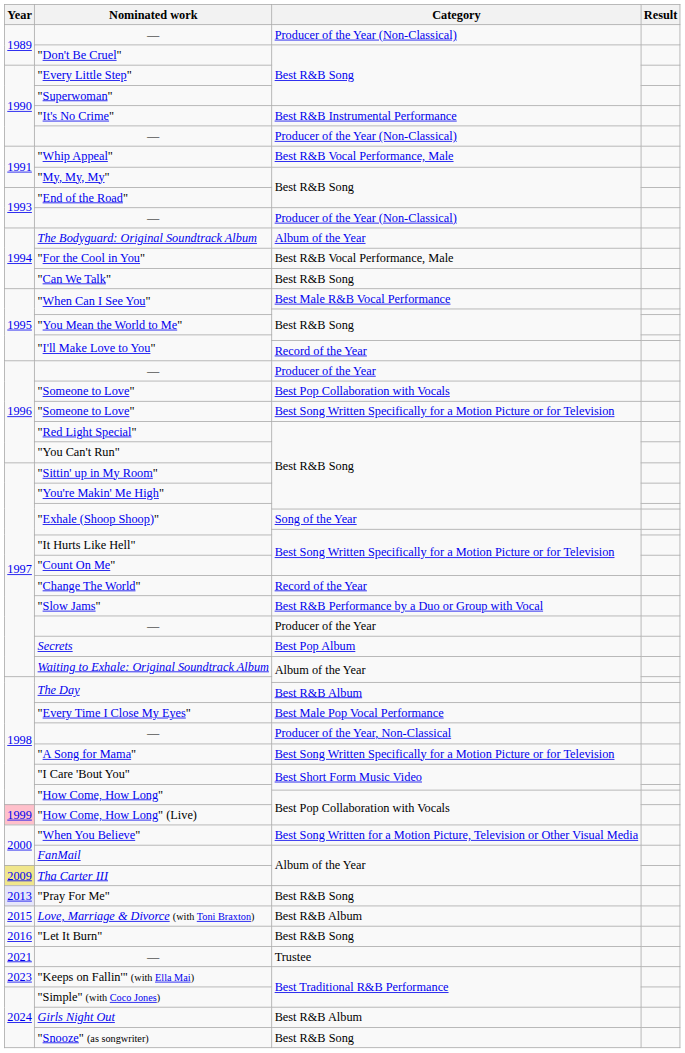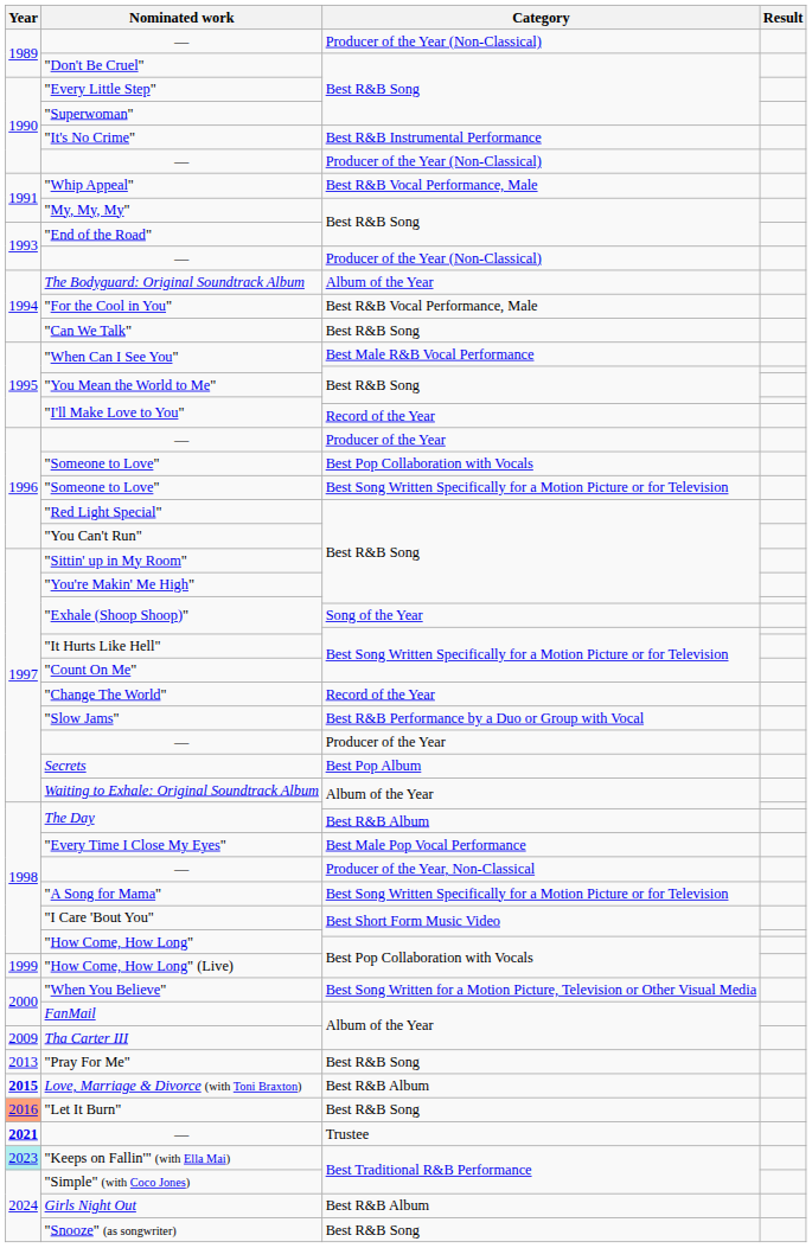"How Come, How Long" (Live) | Year: pink background -> no background
Tha Carter III | Year: khaki background -> no background
"Pray For Me" | Year: lavender background -> no background
Love, Marriage & Divorce (with Toni Braxton) | Year: normal -> bold
"Let It Burn" | Year: no background -> lightsalmon background
— / Trustee | Year: normal -> bold
"Keeps on Fallin'" (with Ella Mai) | Year: no background -> paleturquoise background
